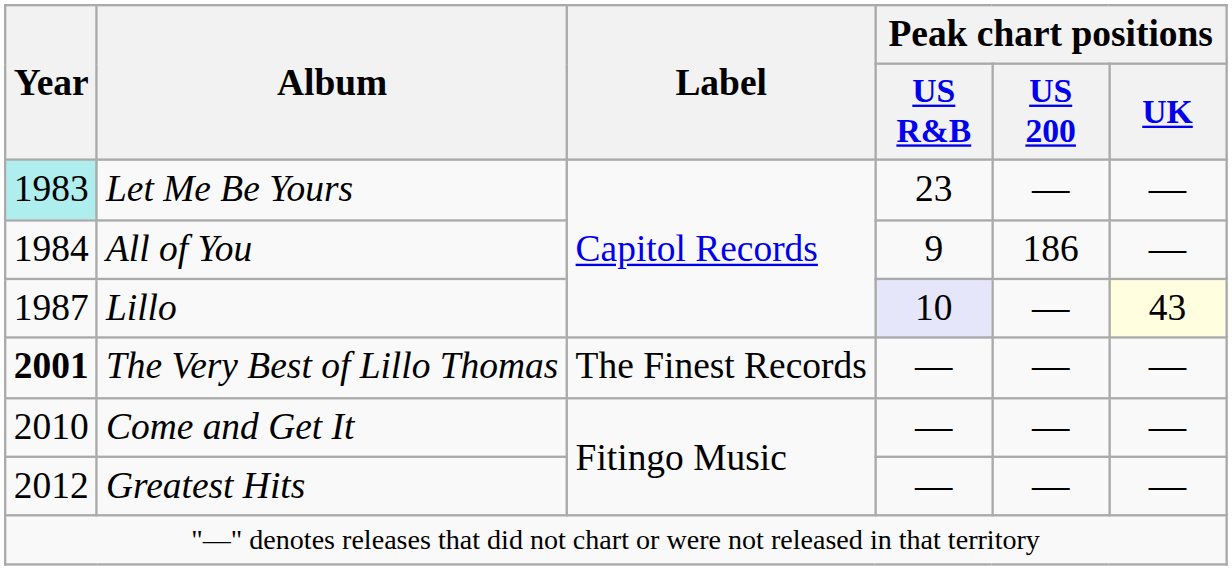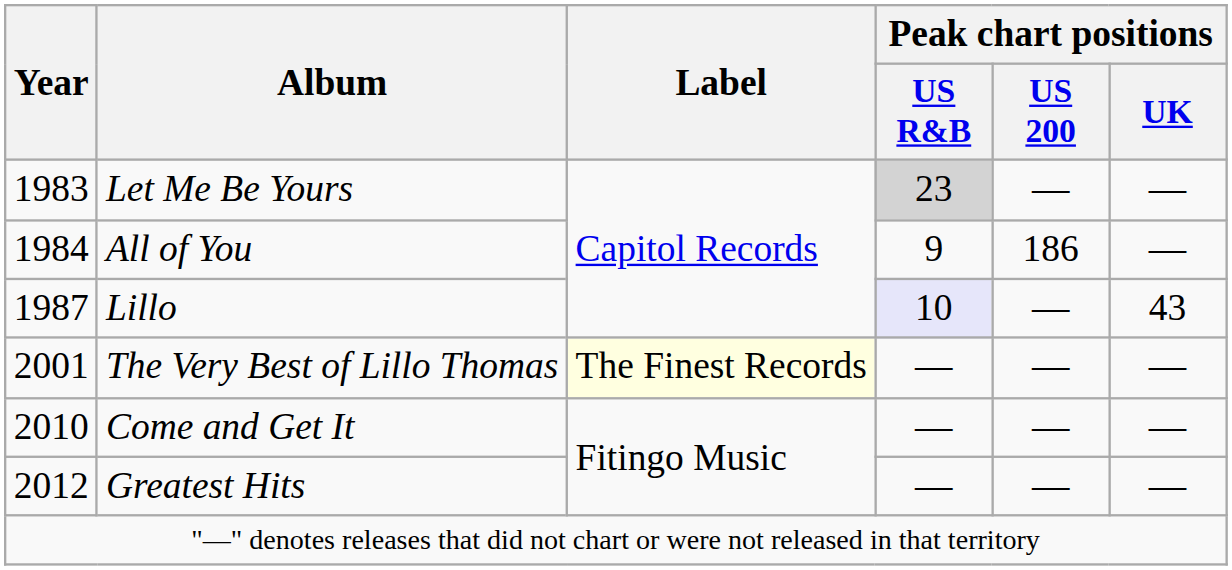Let Me Be Yours | Year: paleturquoise background -> no background
Let Me Be Yours | Peak chart positions / US R&B: no background -> lightgrey background
Lillo | Peak chart positions / UK: lightyellow background -> no background
The Very Best of Lillo Thomas | Year: bold -> normal
The Very Best of Lillo Thomas | Label: no background -> lightyellow background
